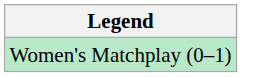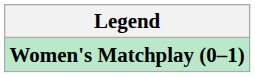row 2 | column 1: normal -> bold
